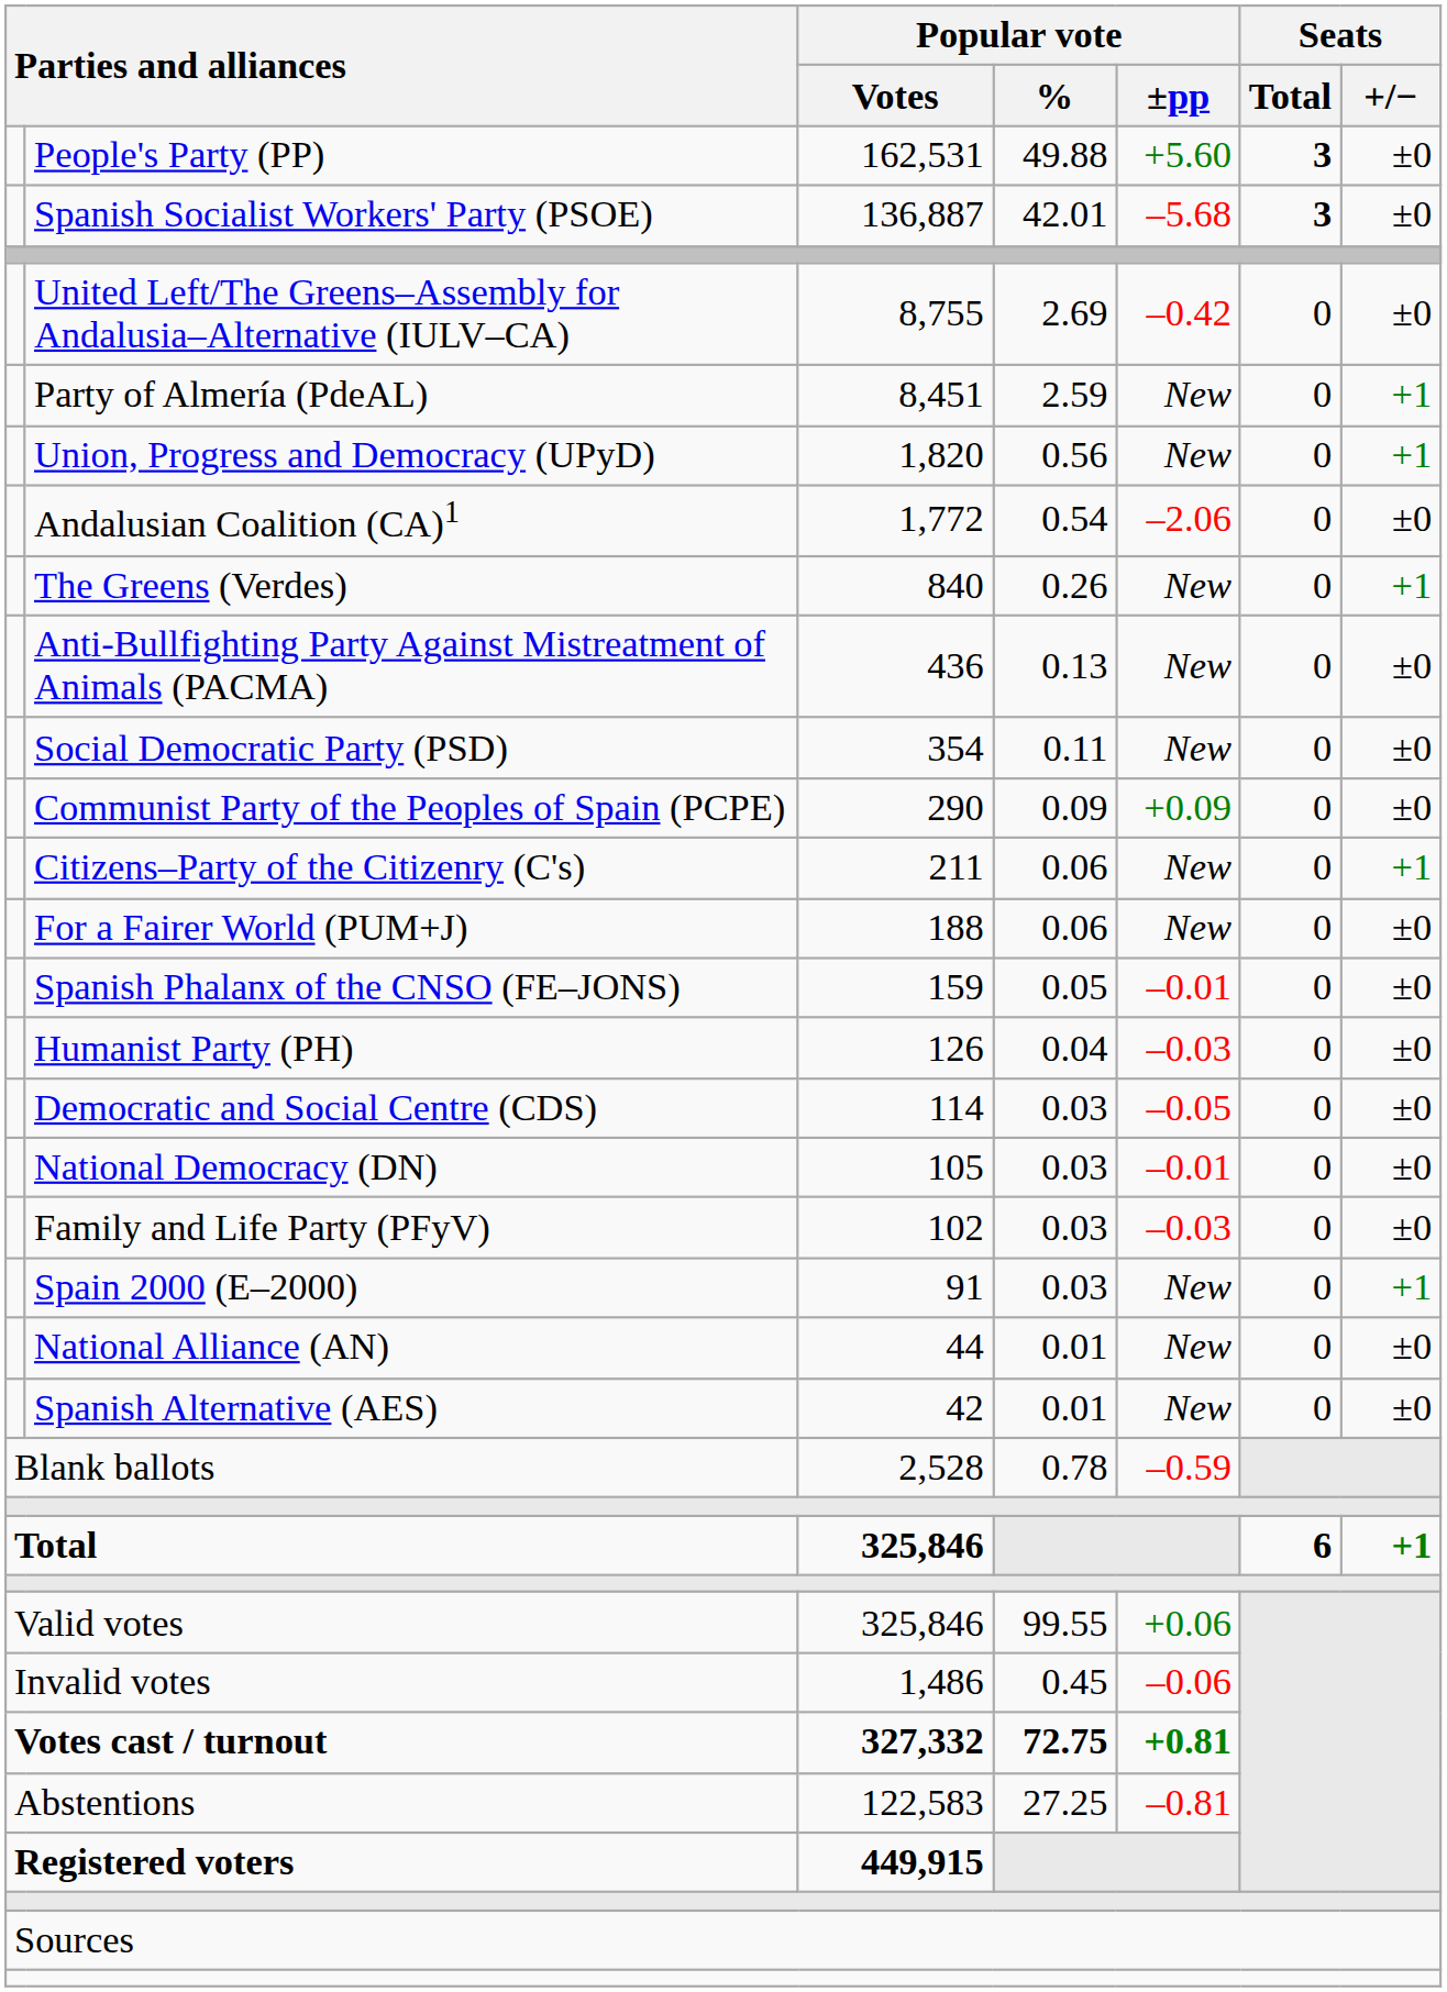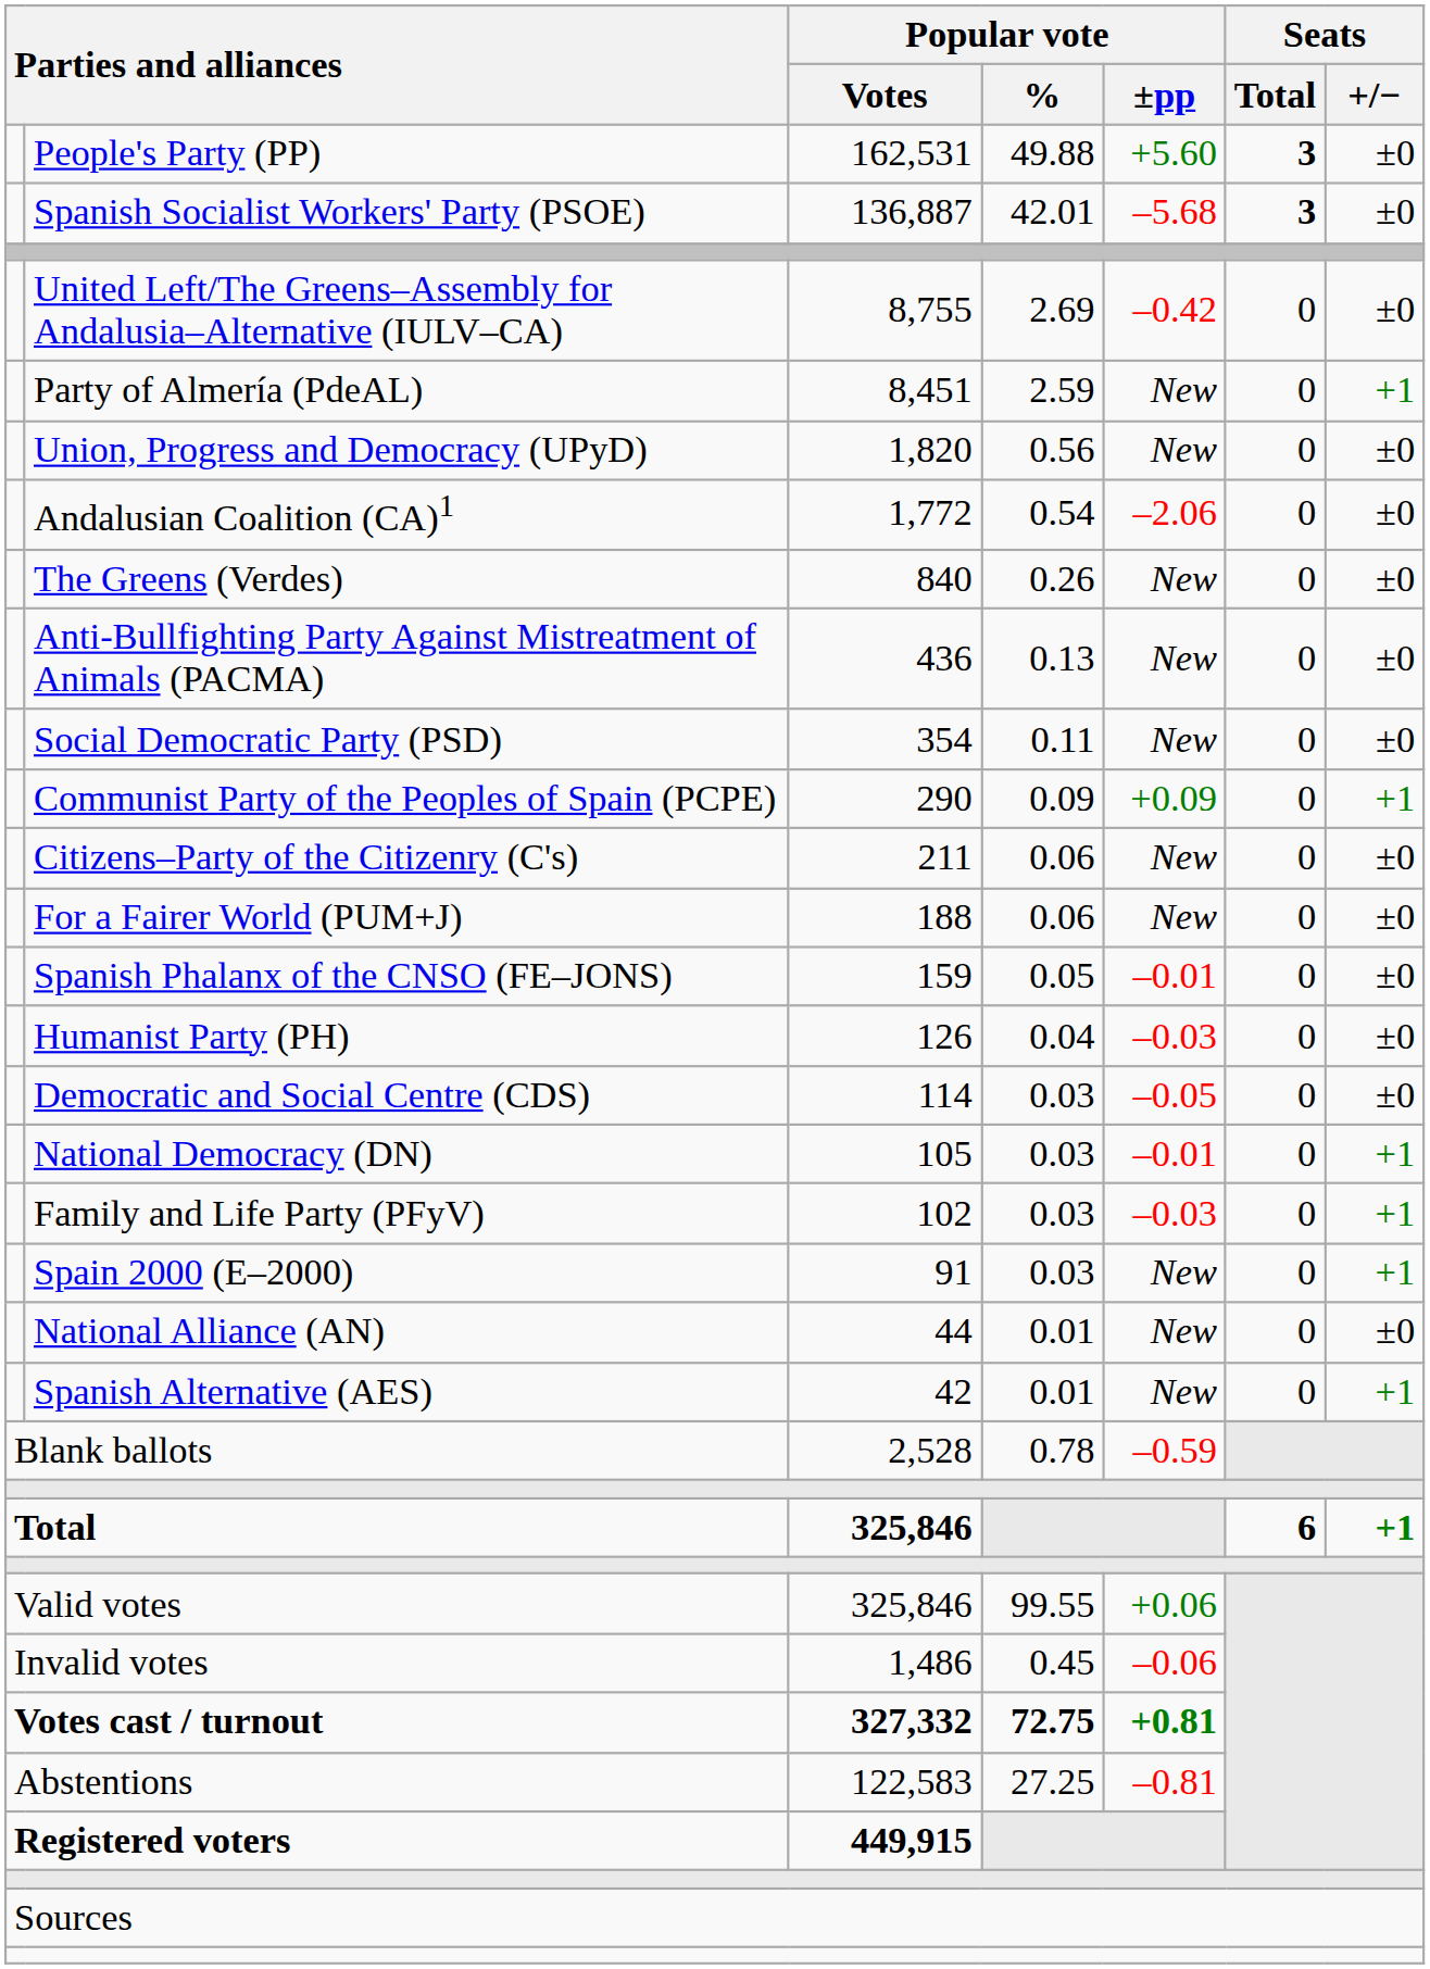Union, Progress and Democracy (UPyD) | Seats / +/−: +1 -> ±0
The Greens (Verdes) | Seats / +/−: +1 -> ±0
Communist Party of the Peoples of Spain (PCPE) | Seats / +/−: ±0 -> +1
Citizens–Party of the Citizenry (C's) | Seats / +/−: +1 -> ±0
National Democracy (DN) | Seats / +/−: ±0 -> +1
Family and Life Party (PFyV) | Seats / +/−: ±0 -> +1
Spanish Alternative (AES) | Seats / +/−: ±0 -> +1
